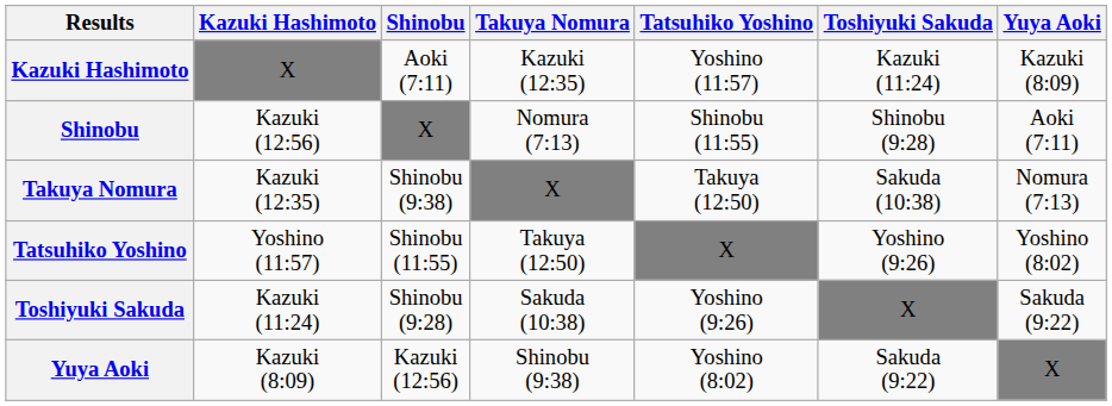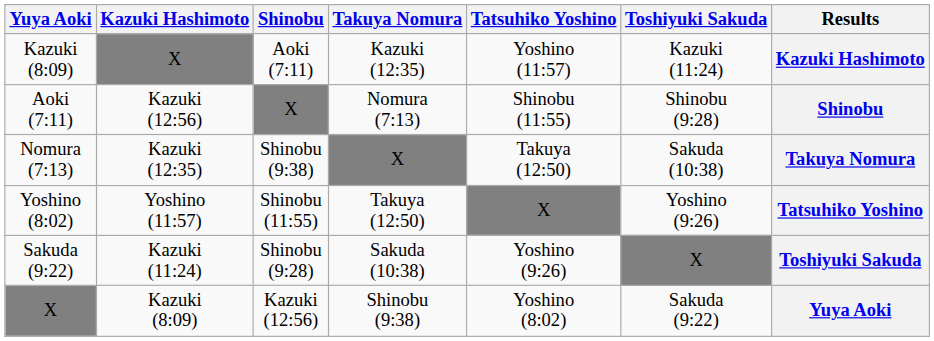columns swapped: Results <-> Yuya Aoki
